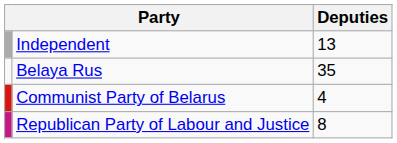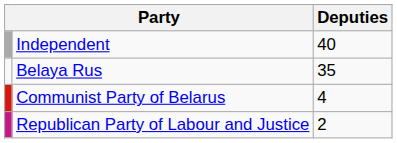Independent | Deputies: 13 -> 40
Republican Party of Labour and Justice | Deputies: 8 -> 2
